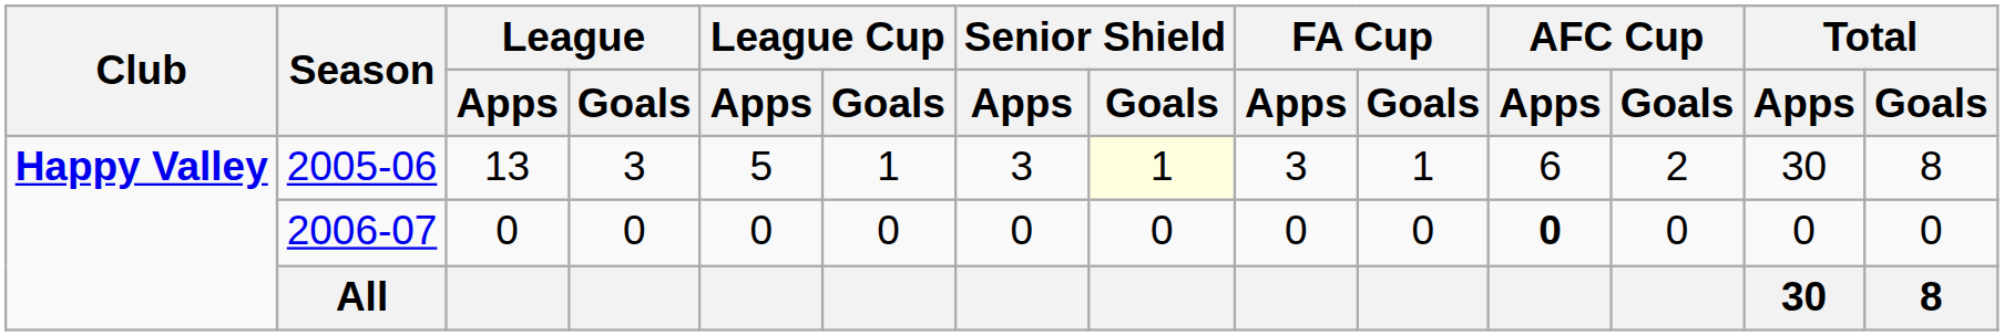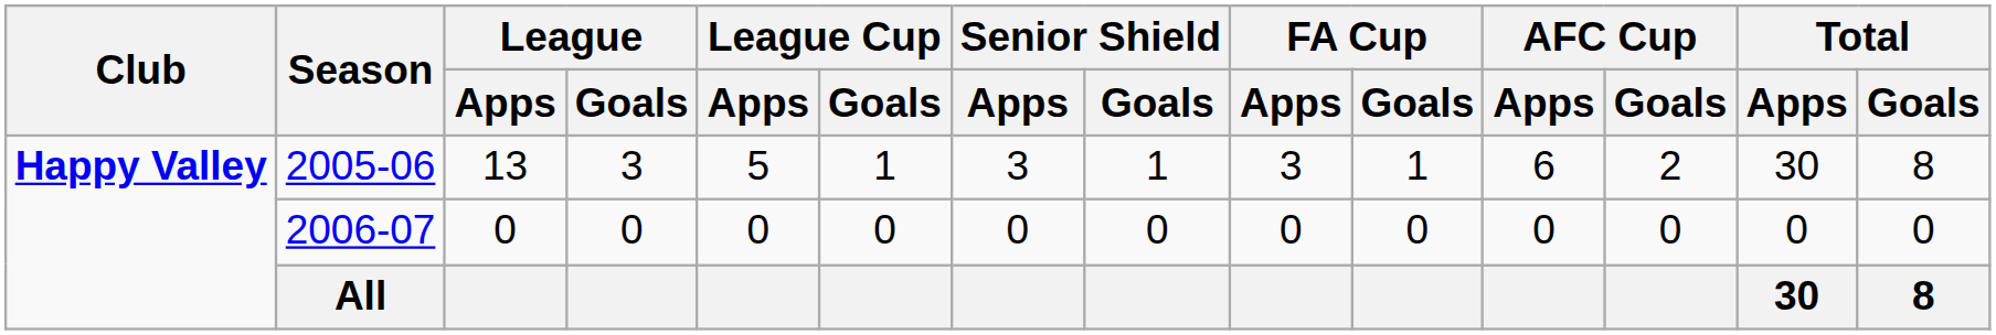2005-06 | Senior Shield / Goals: lightyellow background -> no background
2006-07 | AFC Cup / Apps: bold -> normal
